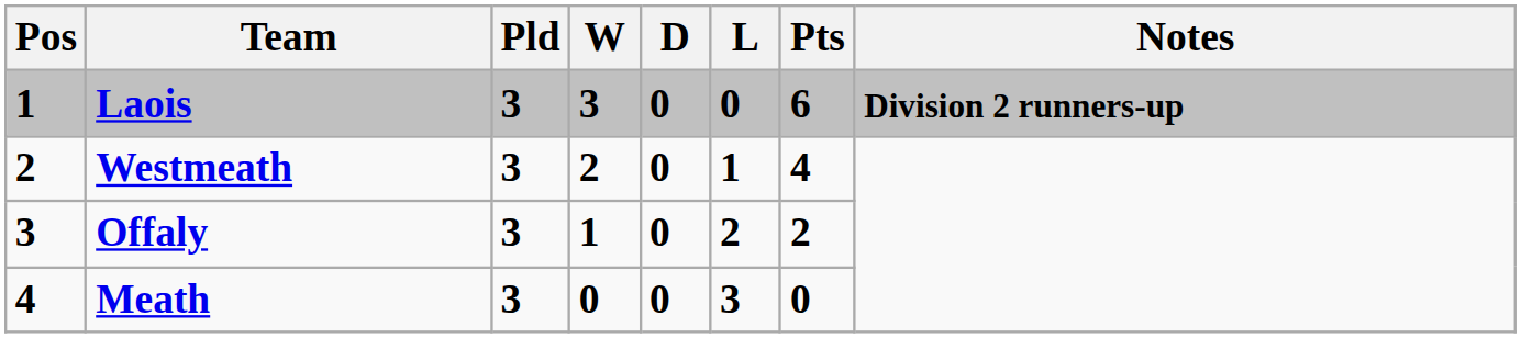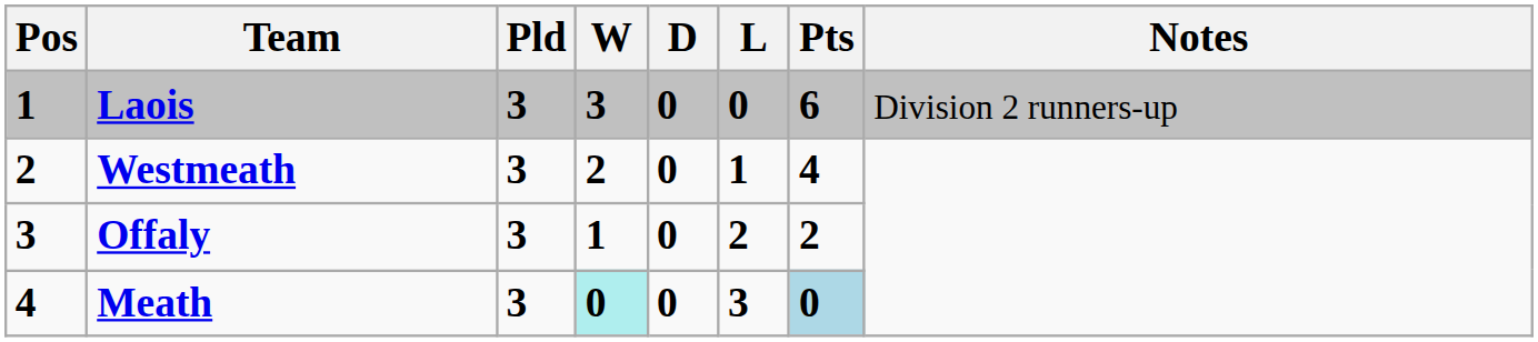Laois | Notes: bold -> normal
Meath | W: no background -> paleturquoise background
Meath | Pts: no background -> lightblue background
